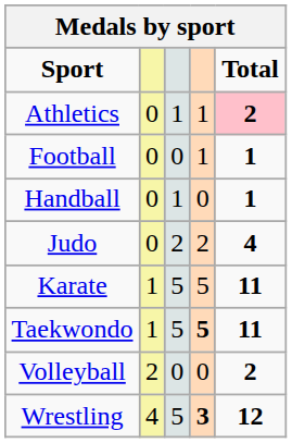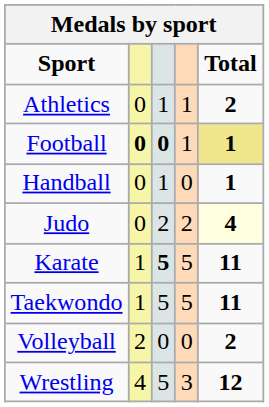Athletics | Total: pink background -> no background
Football | column 2: normal -> bold
Football | column 3: normal -> bold
Football | Total: no background -> khaki background
Judo | Total: no background -> lightyellow background
Karate | column 3: normal -> bold
Taekwondo | column 4: bold -> normal
Wrestling | column 4: bold -> normal
